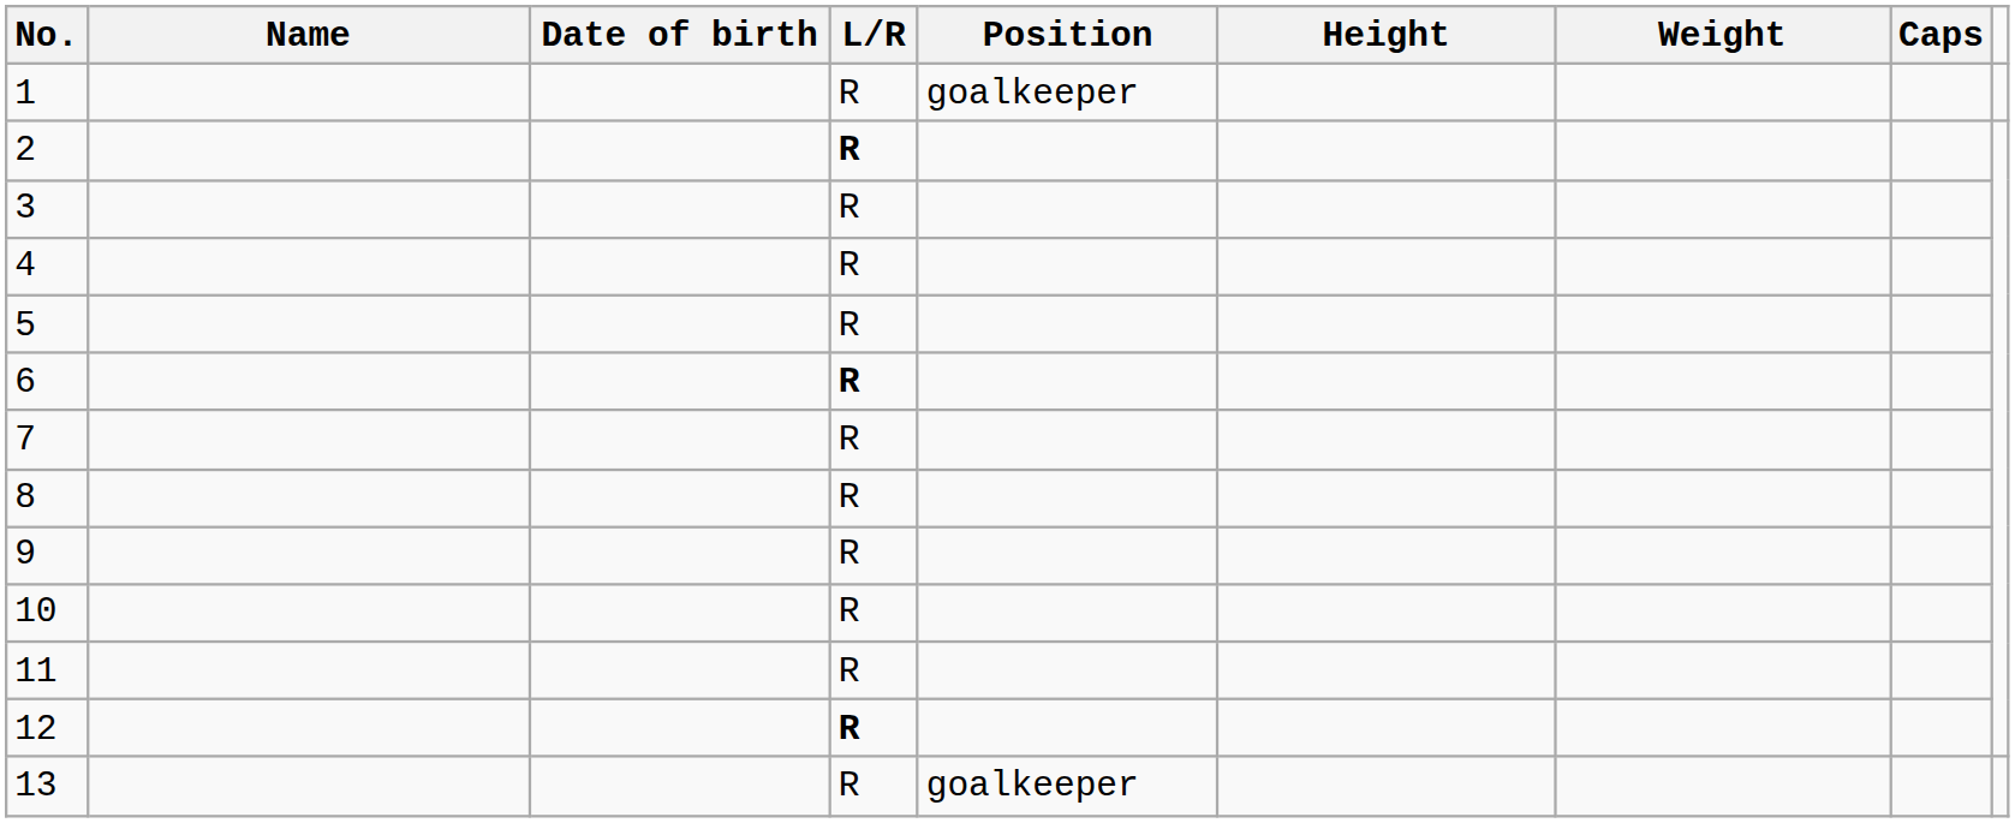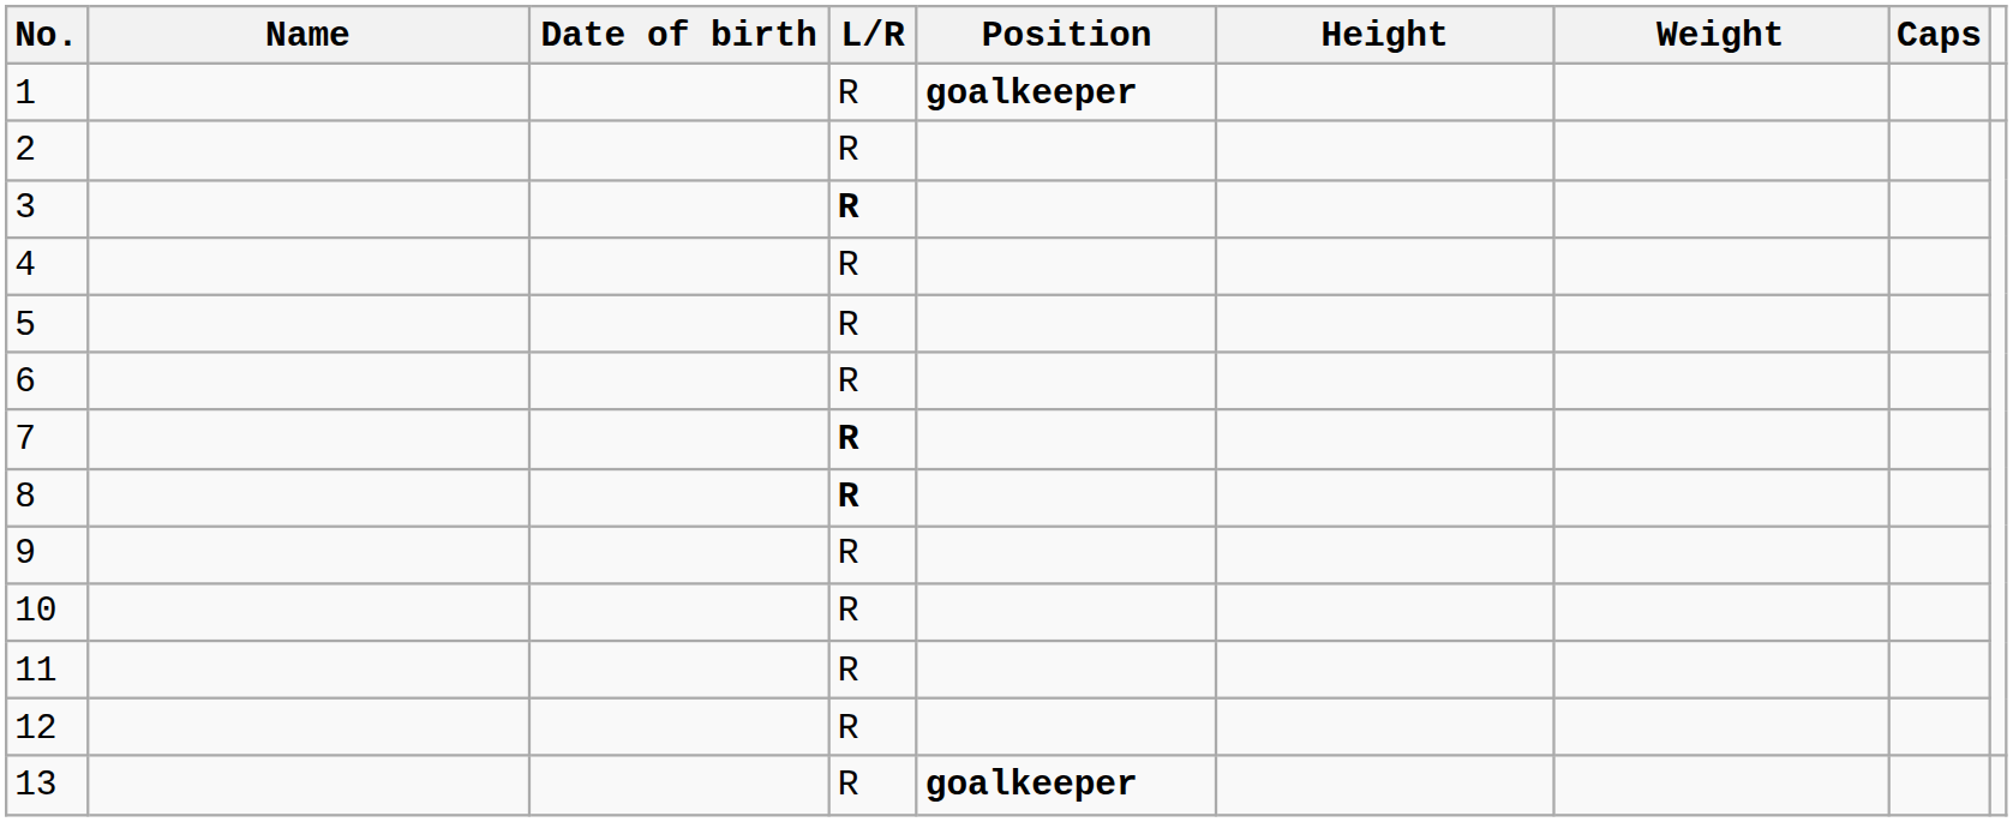1 | Position: normal -> bold
2 | L/R: bold -> normal
3 | L/R: normal -> bold
6 | L/R: bold -> normal
7 | L/R: normal -> bold
8 | L/R: normal -> bold
12 | L/R: bold -> normal
13 | Position: normal -> bold
